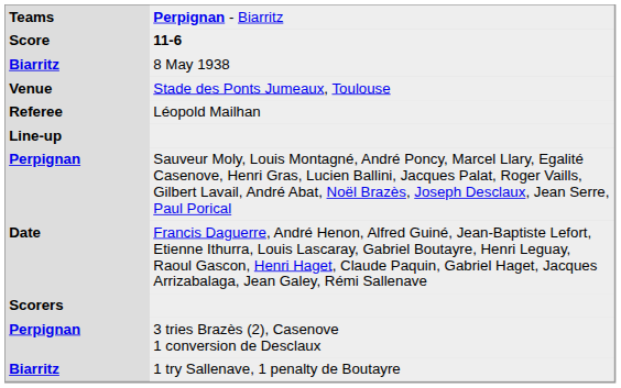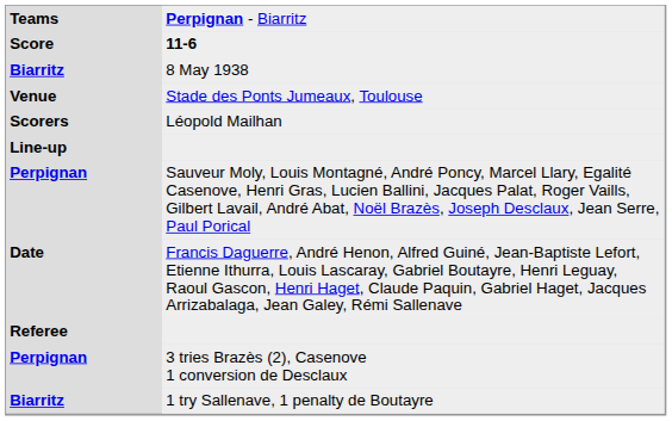row 5 | column 1: Referee -> Scorers
row 9 | column 1: Scorers -> Referee
